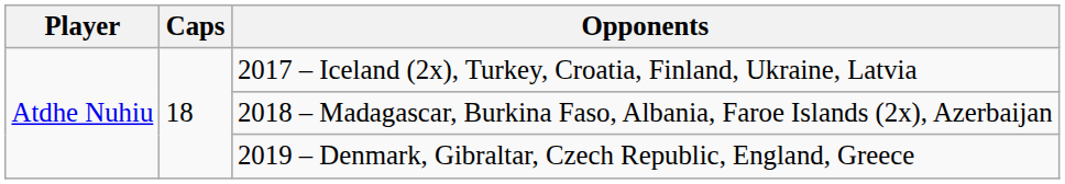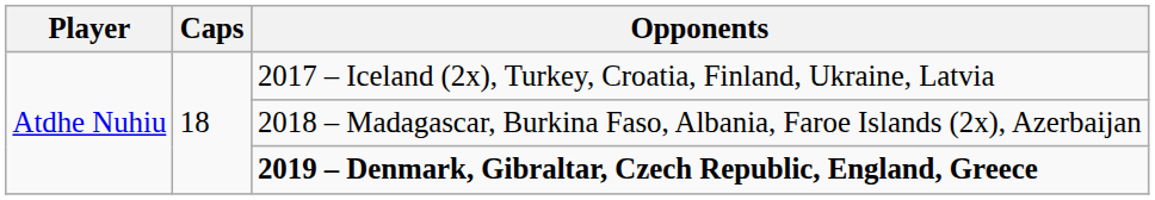2019 – Denmark, Gibraltar, Czech Republic, England, Greece | Opponents: normal -> bold
